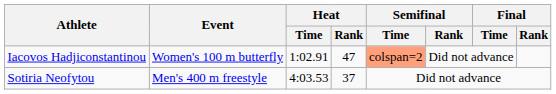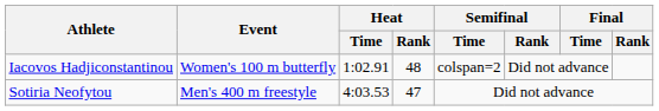Iacovos Hadjiconstantinou | Heat / Rank: 47 -> 48
Iacovos Hadjiconstantinou | Semifinal / Time: lightsalmon background -> no background
Sotiria Neofytou | Heat / Rank: 37 -> 47
